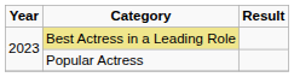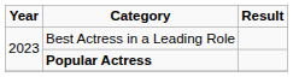Best Actress in a Leading Role | Category: khaki background -> no background
Popular Actress | Category: normal -> bold
